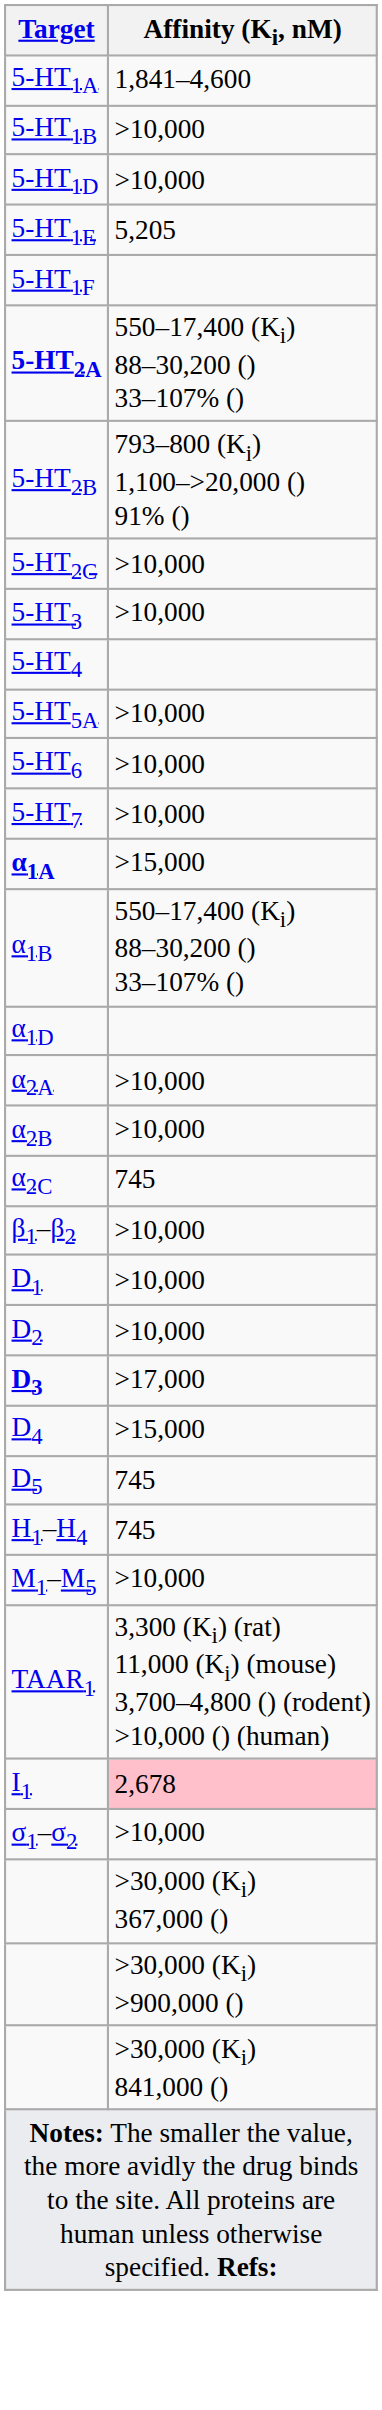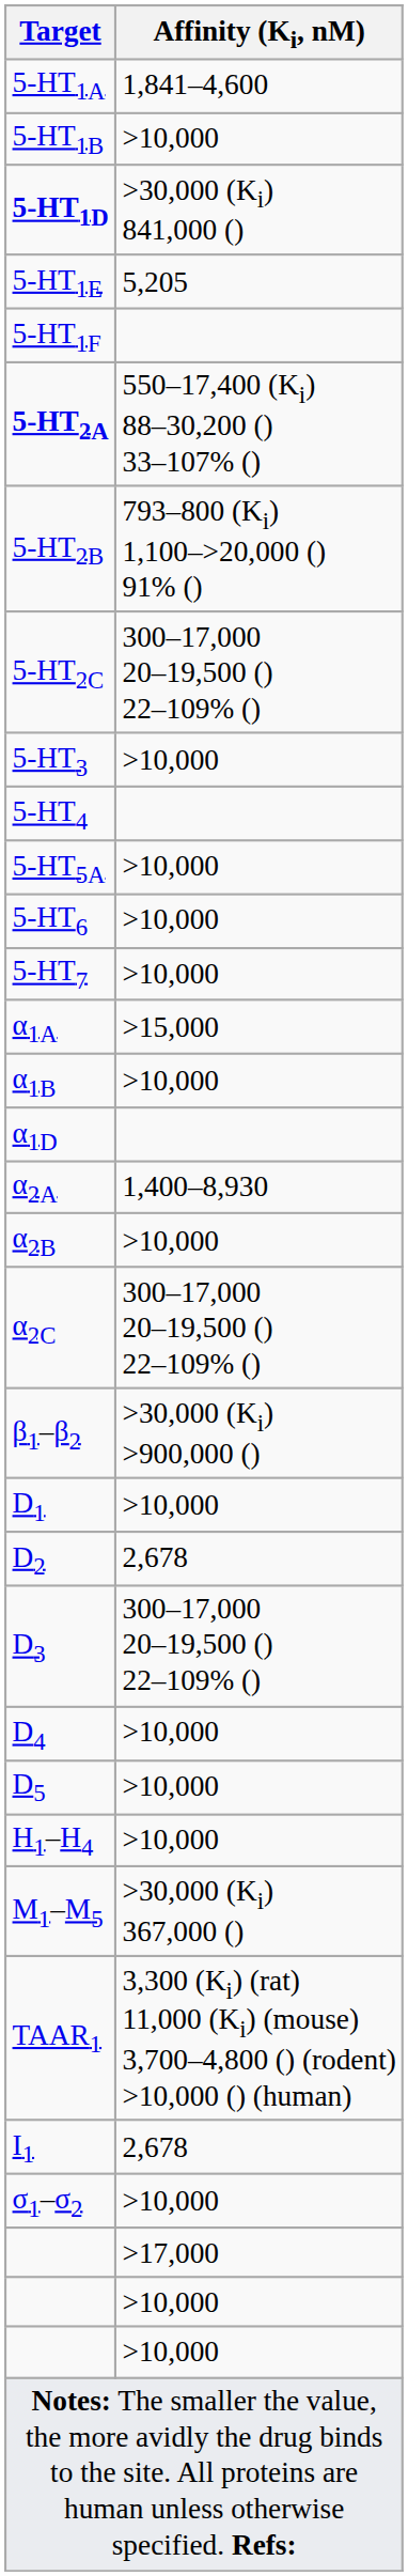row 4 | Target: normal -> bold
row 4 | Affinity (Ki, nM): >10,000 -> >30,000 (Ki) 841,000 ()
row 9 | Affinity (Ki, nM): >10,000 -> 300–17,000 20–19,500 () 22–109% ()
row 15 | Target: bold -> normal
row 16 | Affinity (Ki, nM): 550–17,400 (Ki) 88–30,200 () 33–107% () -> >10,000
row 18 | Affinity (Ki, nM): >10,000 -> 1,400–8,930
row 20 | Affinity (Ki, nM): 745 -> 300–17,000 20–19,500 () 22–109% ()
row 21 | Affinity (Ki, nM): >10,000 -> >30,000 (Ki) >900,000 ()
row 23 | Affinity (Ki, nM): >10,000 -> 2,678
row 24 | Target: bold -> normal
row 24 | Affinity (Ki, nM): >17,000 -> 300–17,000 20–19,500 () 22–109% ()
row 25 | Affinity (Ki, nM): >15,000 -> >10,000
row 26 | Affinity (Ki, nM): 745 -> >10,000
row 27 | Affinity (Ki, nM): 745 -> >10,000
row 28 | Affinity (Ki, nM): >10,000 -> >30,000 (Ki) 367,000 ()
row 30 | Affinity (Ki, nM): pink background -> no background
row 32 | Affinity (Ki, nM): >30,000 (Ki) 367,000 () -> >17,000
row 33 | Affinity (Ki, nM): >30,000 (Ki) >900,000 () -> >10,000
row 34 | Affinity (Ki, nM): >30,000 (Ki) 841,000 () -> >10,000
